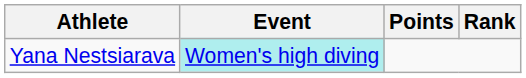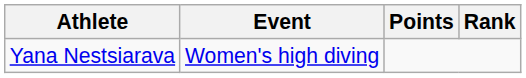Yana Nestsiarava | Event: paleturquoise background -> no background
